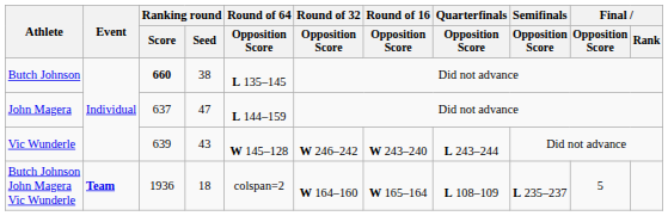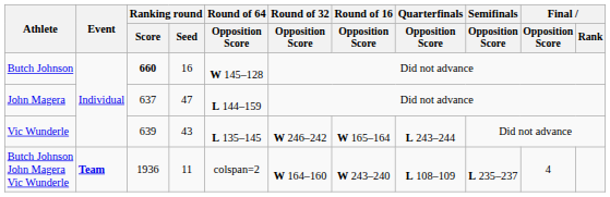Butch Johnson | Ranking round / Seed: 38 -> 16
Butch Johnson | Round of 64 / Opposition Score: L 135–145 -> W 145–128
Vic Wunderle | Round of 64 / Opposition Score: W 145–128 -> L 135–145
Vic Wunderle | Round of 16 / Opposition Score: W 243–240 -> W 165–164
Butch Johnson John Magera Vic Wunderle | Ranking round / Seed: 18 -> 11
Butch Johnson John Magera Vic Wunderle | Round of 16 / Opposition Score: W 165–164 -> W 243–240
Butch Johnson John Magera Vic Wunderle | Final / Opposition Score: 5 -> 4
